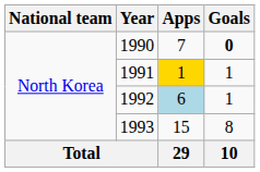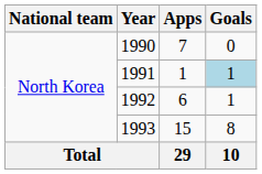1990 | Goals: bold -> normal
1991 | Apps: gold background -> no background
1991 | Goals: no background -> lightblue background
1992 | Apps: lightblue background -> no background
